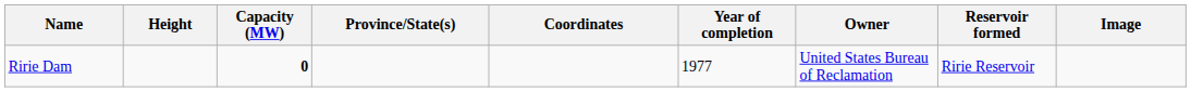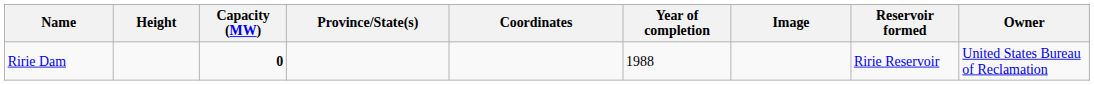columns swapped: Owner <-> Image
Ririe Dam | Year of completion: 1977 -> 1988
